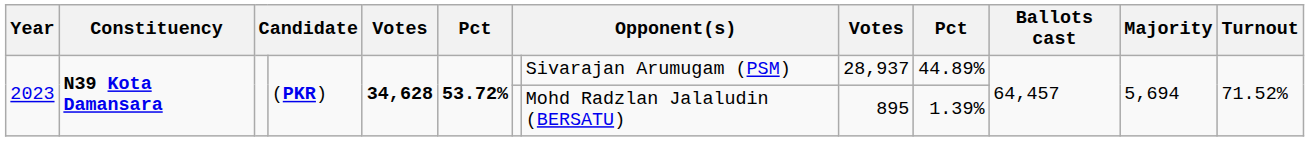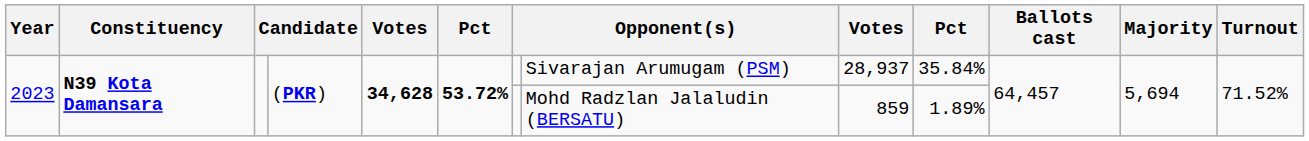row 2 | column 10: 44.89% -> 35.84%
row 3 | column 9: 895 -> 859
row 3 | column 10: 1.39% -> 1.89%
